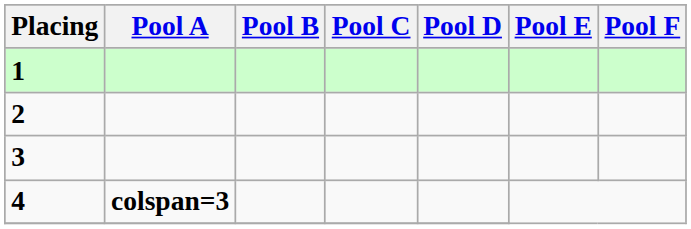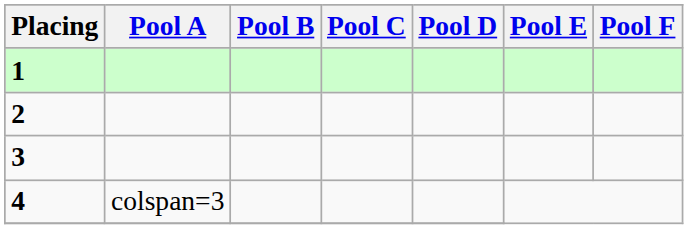4 | Pool A: bold -> normal
